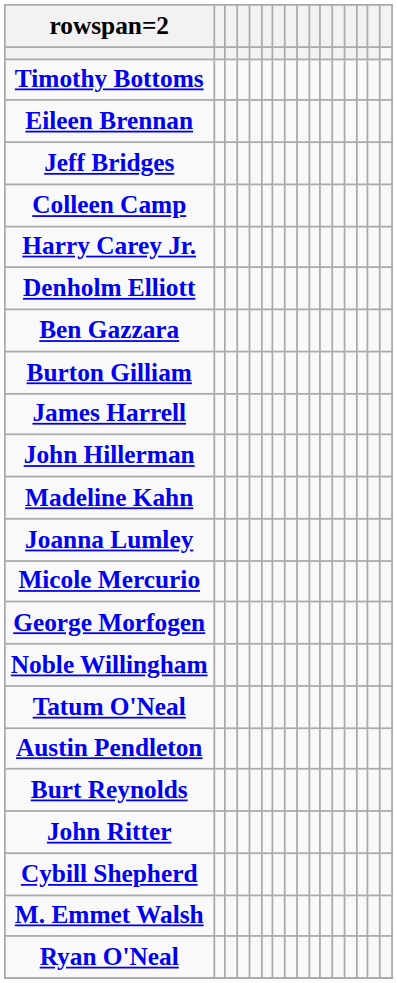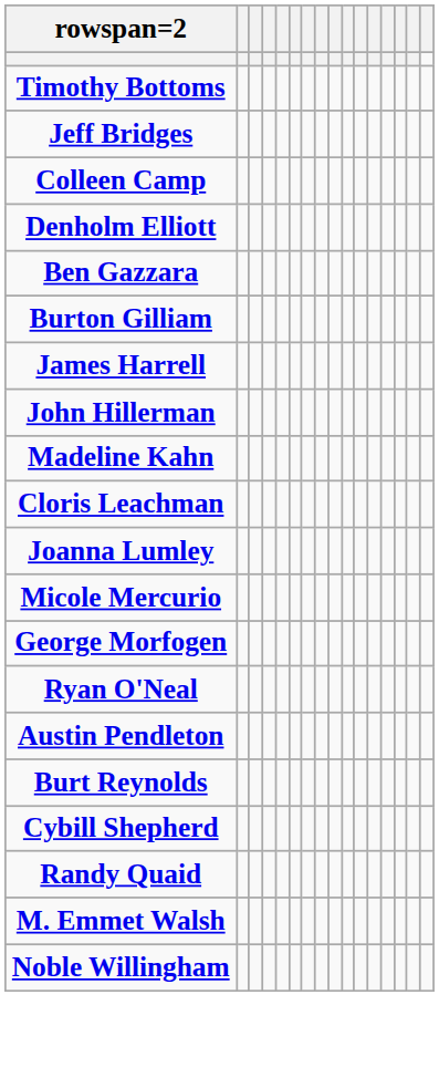- row: Eileen Brennan
- row: Harry Carey Jr.
+ row: Cloris Leachman
rows swapped: Ryan O'Neal <-> Noble Willingham
- row: Tatum O'Neal
- row: John Ritter
+ row: Randy Quaid
